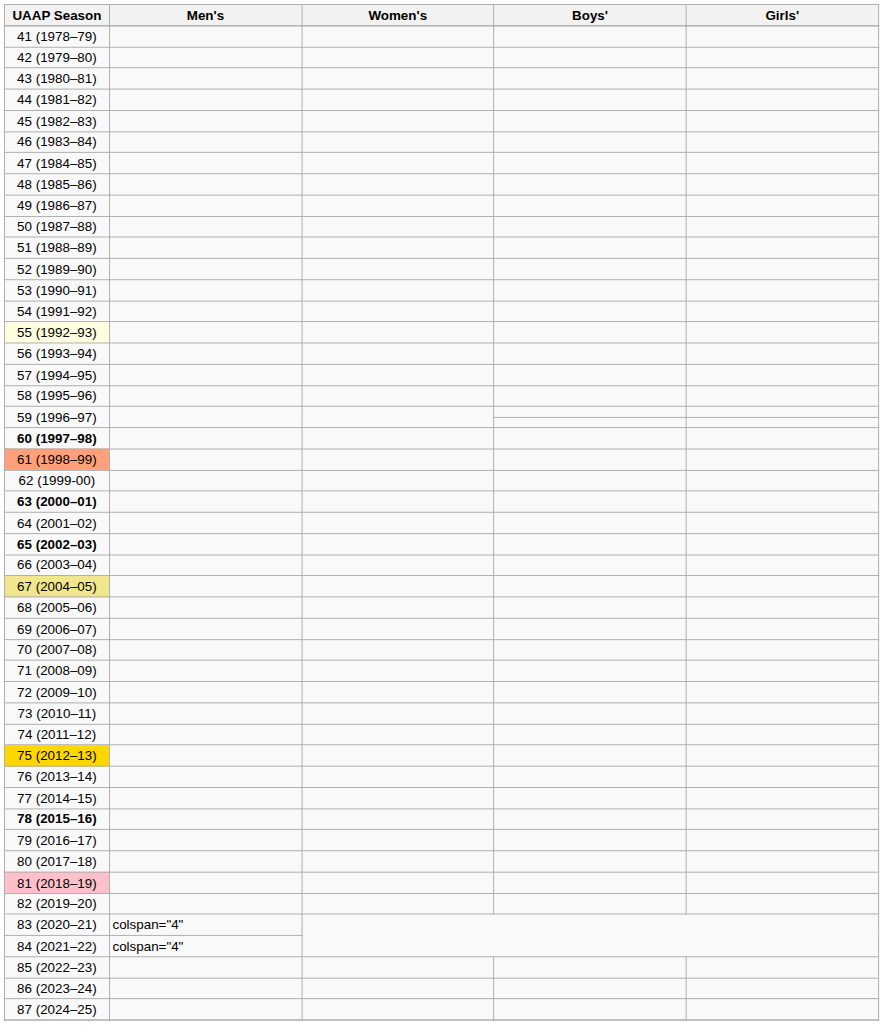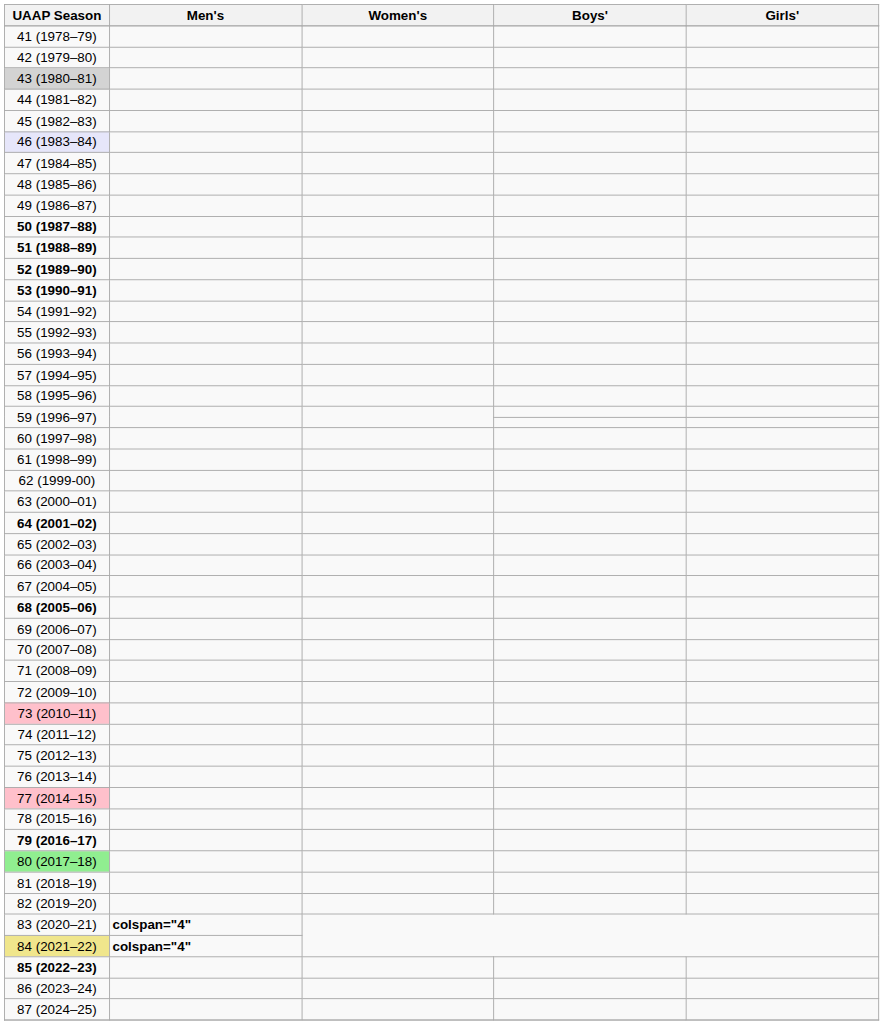43 (1980–81) | UAAP Season: no background -> lightgrey background
46 (1983–84) | UAAP Season: no background -> lavender background
50 (1987–88) | UAAP Season: normal -> bold
51 (1988–89) | UAAP Season: normal -> bold
52 (1989–90) | UAAP Season: normal -> bold
53 (1990–91) | UAAP Season: normal -> bold
55 (1992–93) | UAAP Season: lightyellow background -> no background
60 (1997–98) | UAAP Season: bold -> normal
61 (1998–99) | UAAP Season: lightsalmon background -> no background
63 (2000–01) | UAAP Season: bold -> normal
64 (2001–02) | UAAP Season: normal -> bold
65 (2002–03) | UAAP Season: bold -> normal
67 (2004–05) | UAAP Season: khaki background -> no background
68 (2005–06) | UAAP Season: normal -> bold
73 (2010–11) | UAAP Season: no background -> pink background
75 (2012–13) | UAAP Season: gold background -> no background
77 (2014–15) | UAAP Season: no background -> pink background
78 (2015–16) | UAAP Season: bold -> normal
79 (2016–17) | UAAP Season: normal -> bold
80 (2017–18) | UAAP Season: no background -> lightgreen background
81 (2018–19) | UAAP Season: pink background -> no background
83 (2020–21) | Men's: normal -> bold
84 (2021–22) | UAAP Season: no background -> khaki background
84 (2021–22) | Men's: normal -> bold
85 (2022–23) | UAAP Season: normal -> bold
